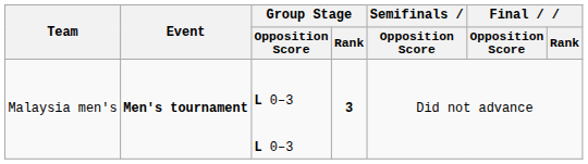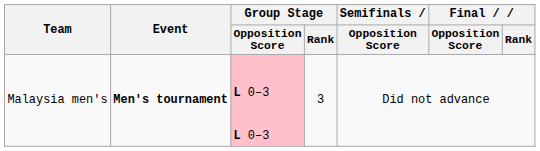Malaysia men's | Group Stage / Opposition Score: no background -> pink background
Malaysia men's | Group Stage / Rank: bold -> normal
